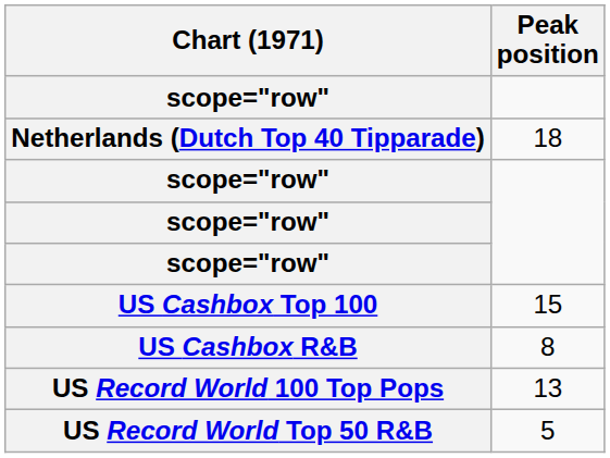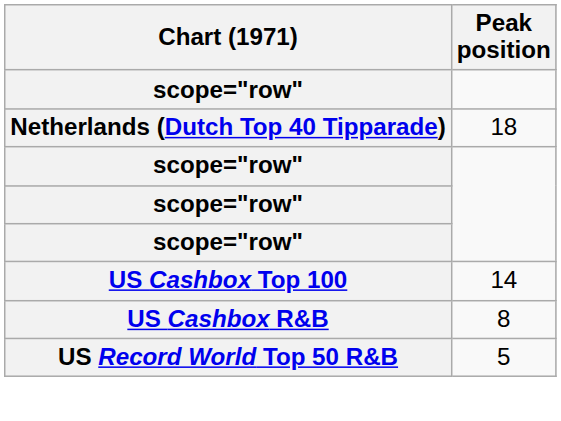US Cashbox Top 100 | Peak position: 15 -> 14
- row: US Record World 100 Top Pops | 13
